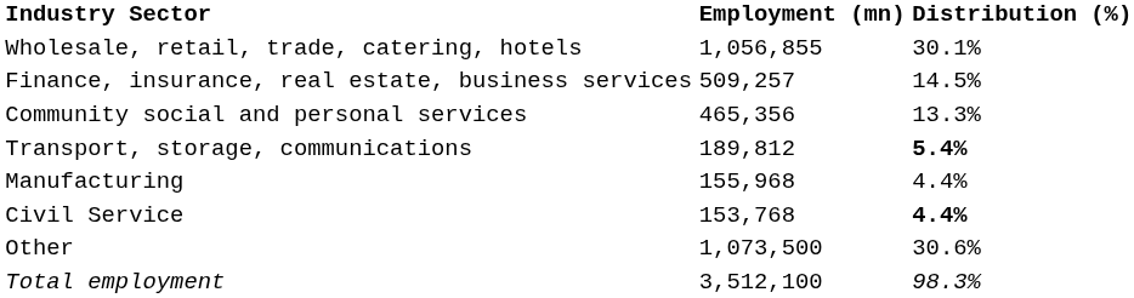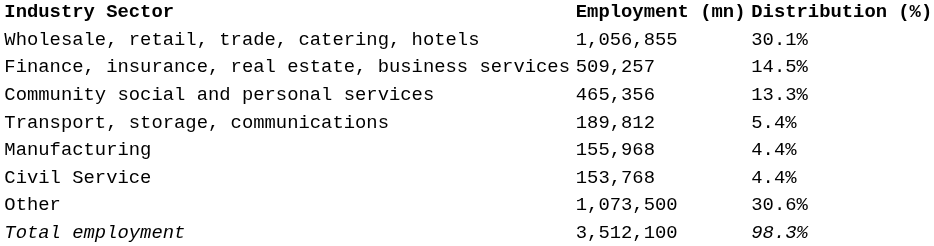Transport, storage, communications | Distribution (%): bold -> normal
Civil Service | Distribution (%): bold -> normal
